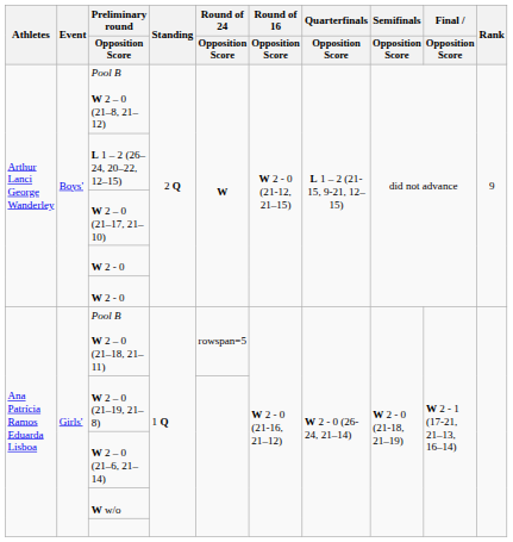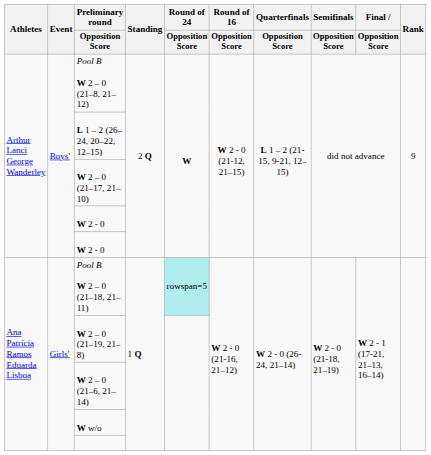Pool B W 2 – 0 (21–18, 21–11) | Round of 24 / Opposition Score: no background -> paleturquoise background
